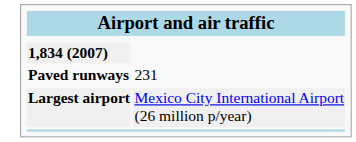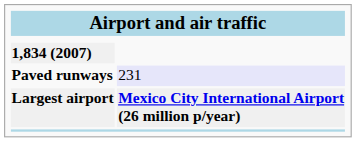row 3 | column 2: no background -> lavender background
row 4 | column 2: normal -> bold
